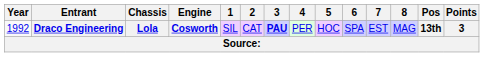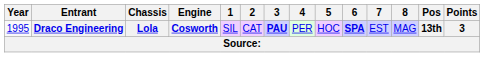Draco Engineering | Year: 1992 -> 1995
Draco Engineering | 6: normal -> bold
